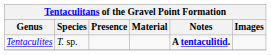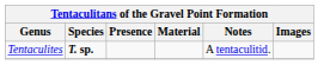Tentaculites | Species: normal -> bold
Tentaculites | Notes: bold -> normal
